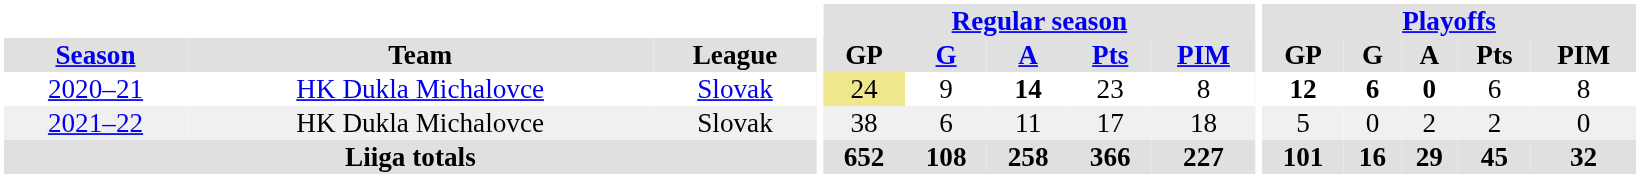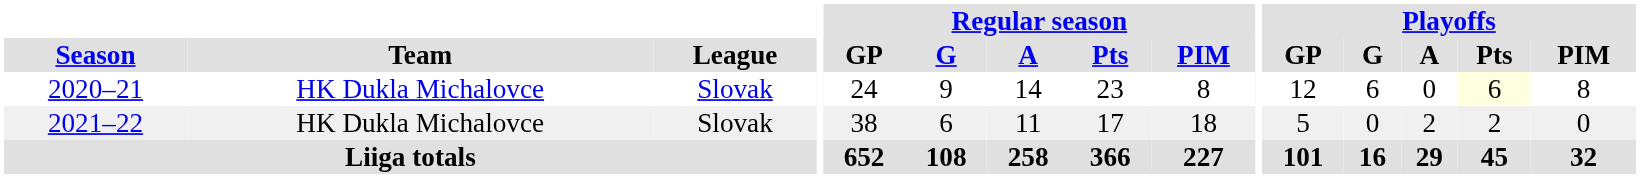2020–21 | Regular season / GP: khaki background -> no background
2020–21 | Regular season / A: bold -> normal
2020–21 | Playoffs / GP: bold -> normal
2020–21 | Playoffs / G: bold -> normal
2020–21 | Playoffs / A: bold -> normal
2020–21 | Playoffs / Pts: no background -> lightyellow background
